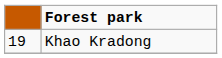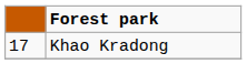Khao Kradong | column 1: 19 -> 17
